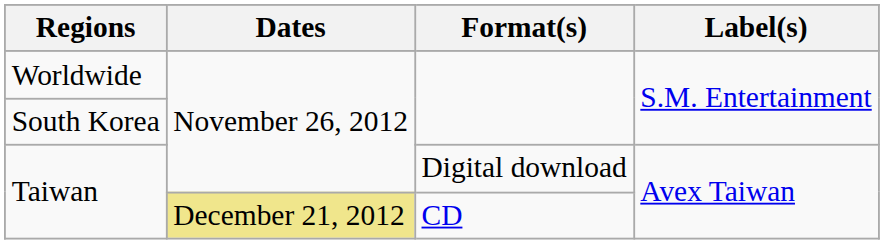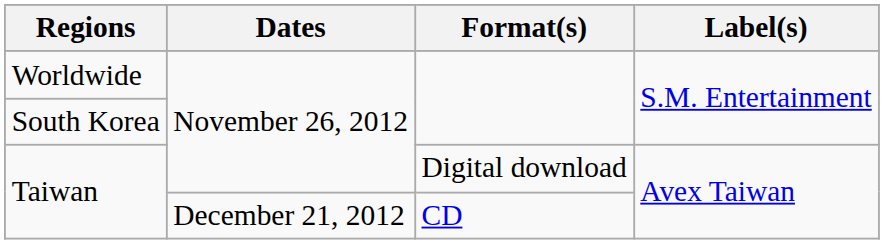Taiwan / CD | Dates: khaki background -> no background
